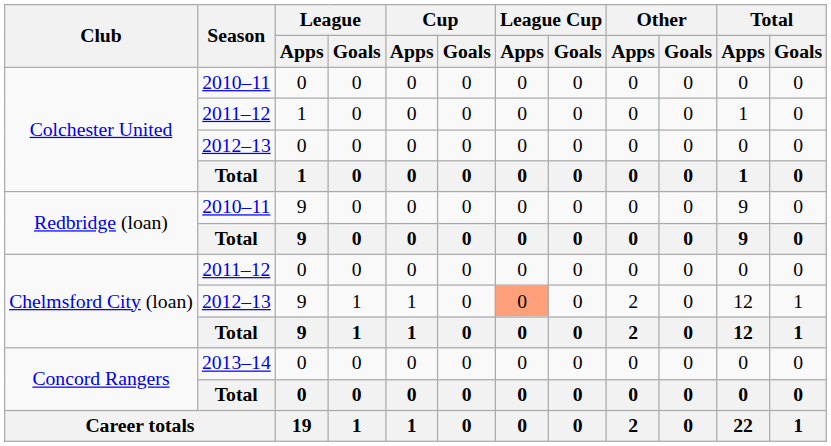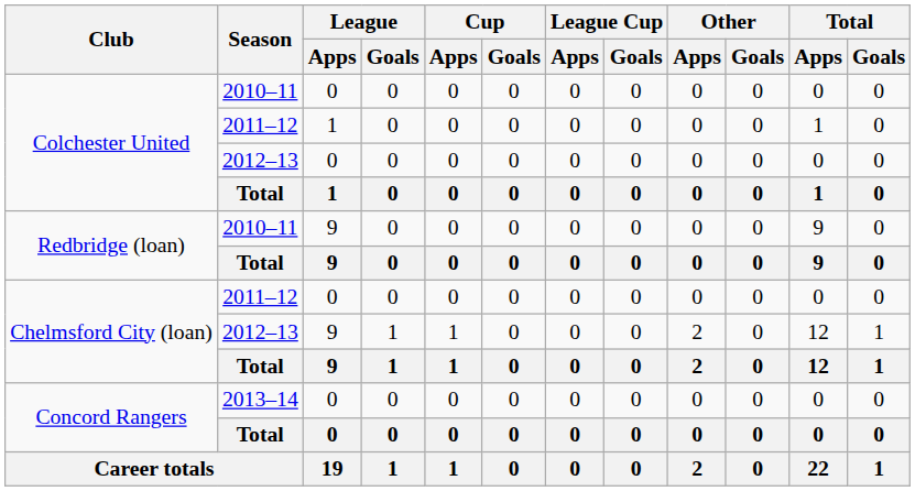Chelmsford City (loan) / 2012–13 | League Cup / Apps: lightsalmon background -> no background
